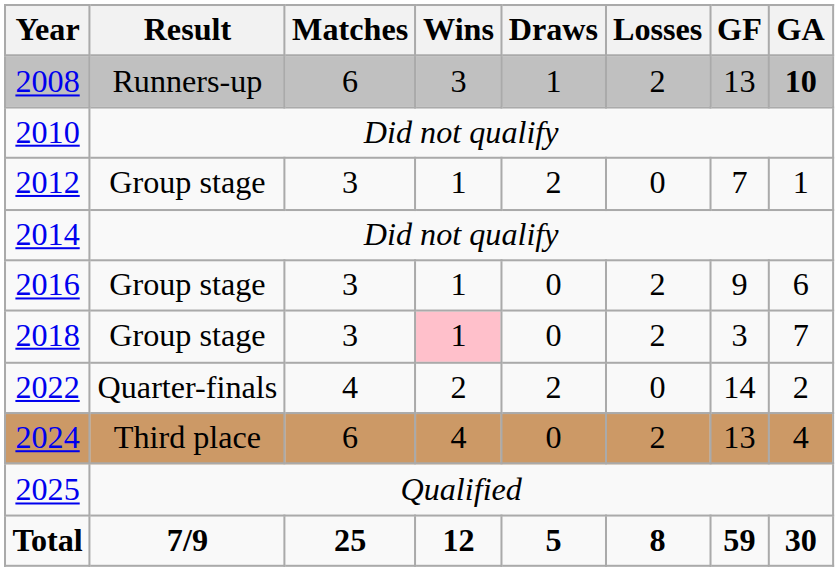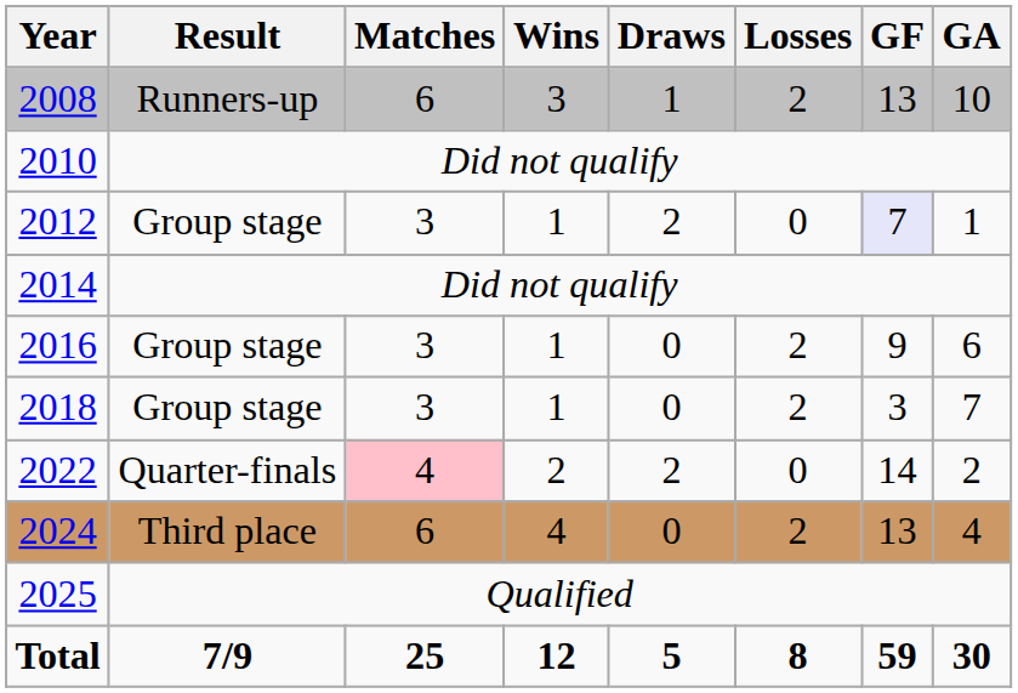2008 | GA: bold -> normal
2012 | GF: no background -> lavender background
2018 | Wins: pink background -> no background
2022 | Matches: no background -> pink background
